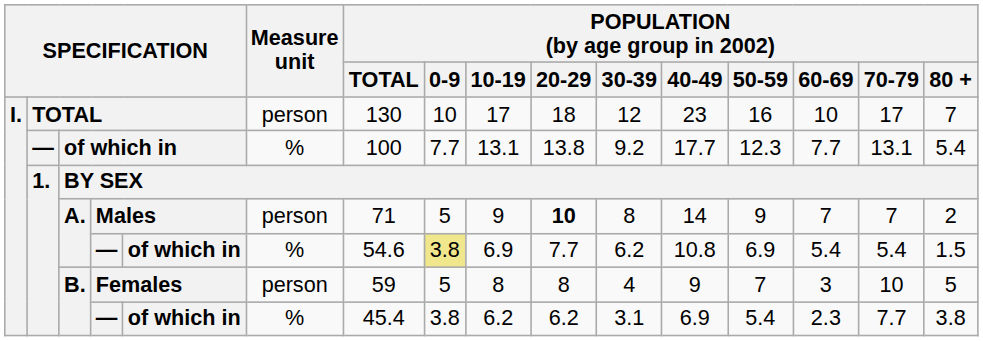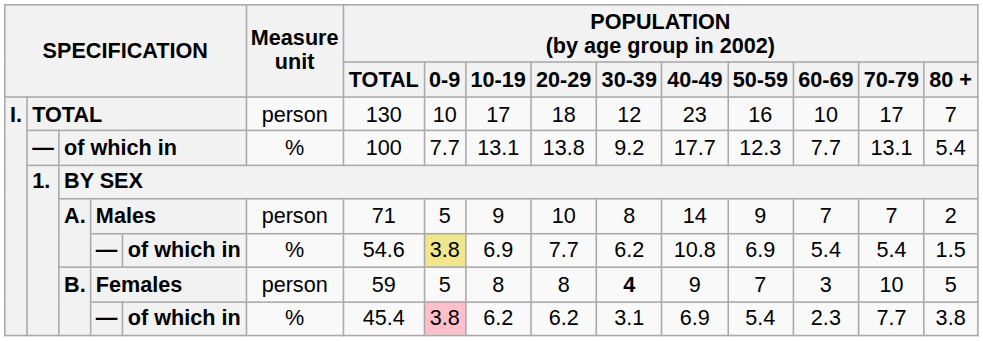Males | POPULATION (by age group in 2002) / 20-29: bold -> normal
Females | POPULATION (by age group in 2002) / 30-39: normal -> bold
B. / — | POPULATION (by age group in 2002) / 0-9: no background -> pink background
